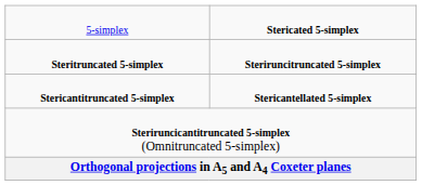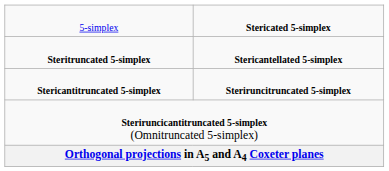Steritruncated 5-simplex | column 2: Steriruncitruncated 5-simplex -> Stericantellated 5-simplex
Stericantitruncated 5-simplex | column 2: Stericantellated 5-simplex -> Steriruncitruncated 5-simplex
